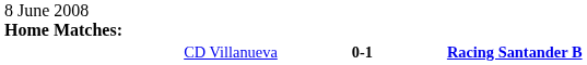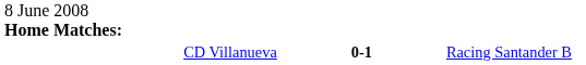CD Villanueva | column 3: bold -> normal
